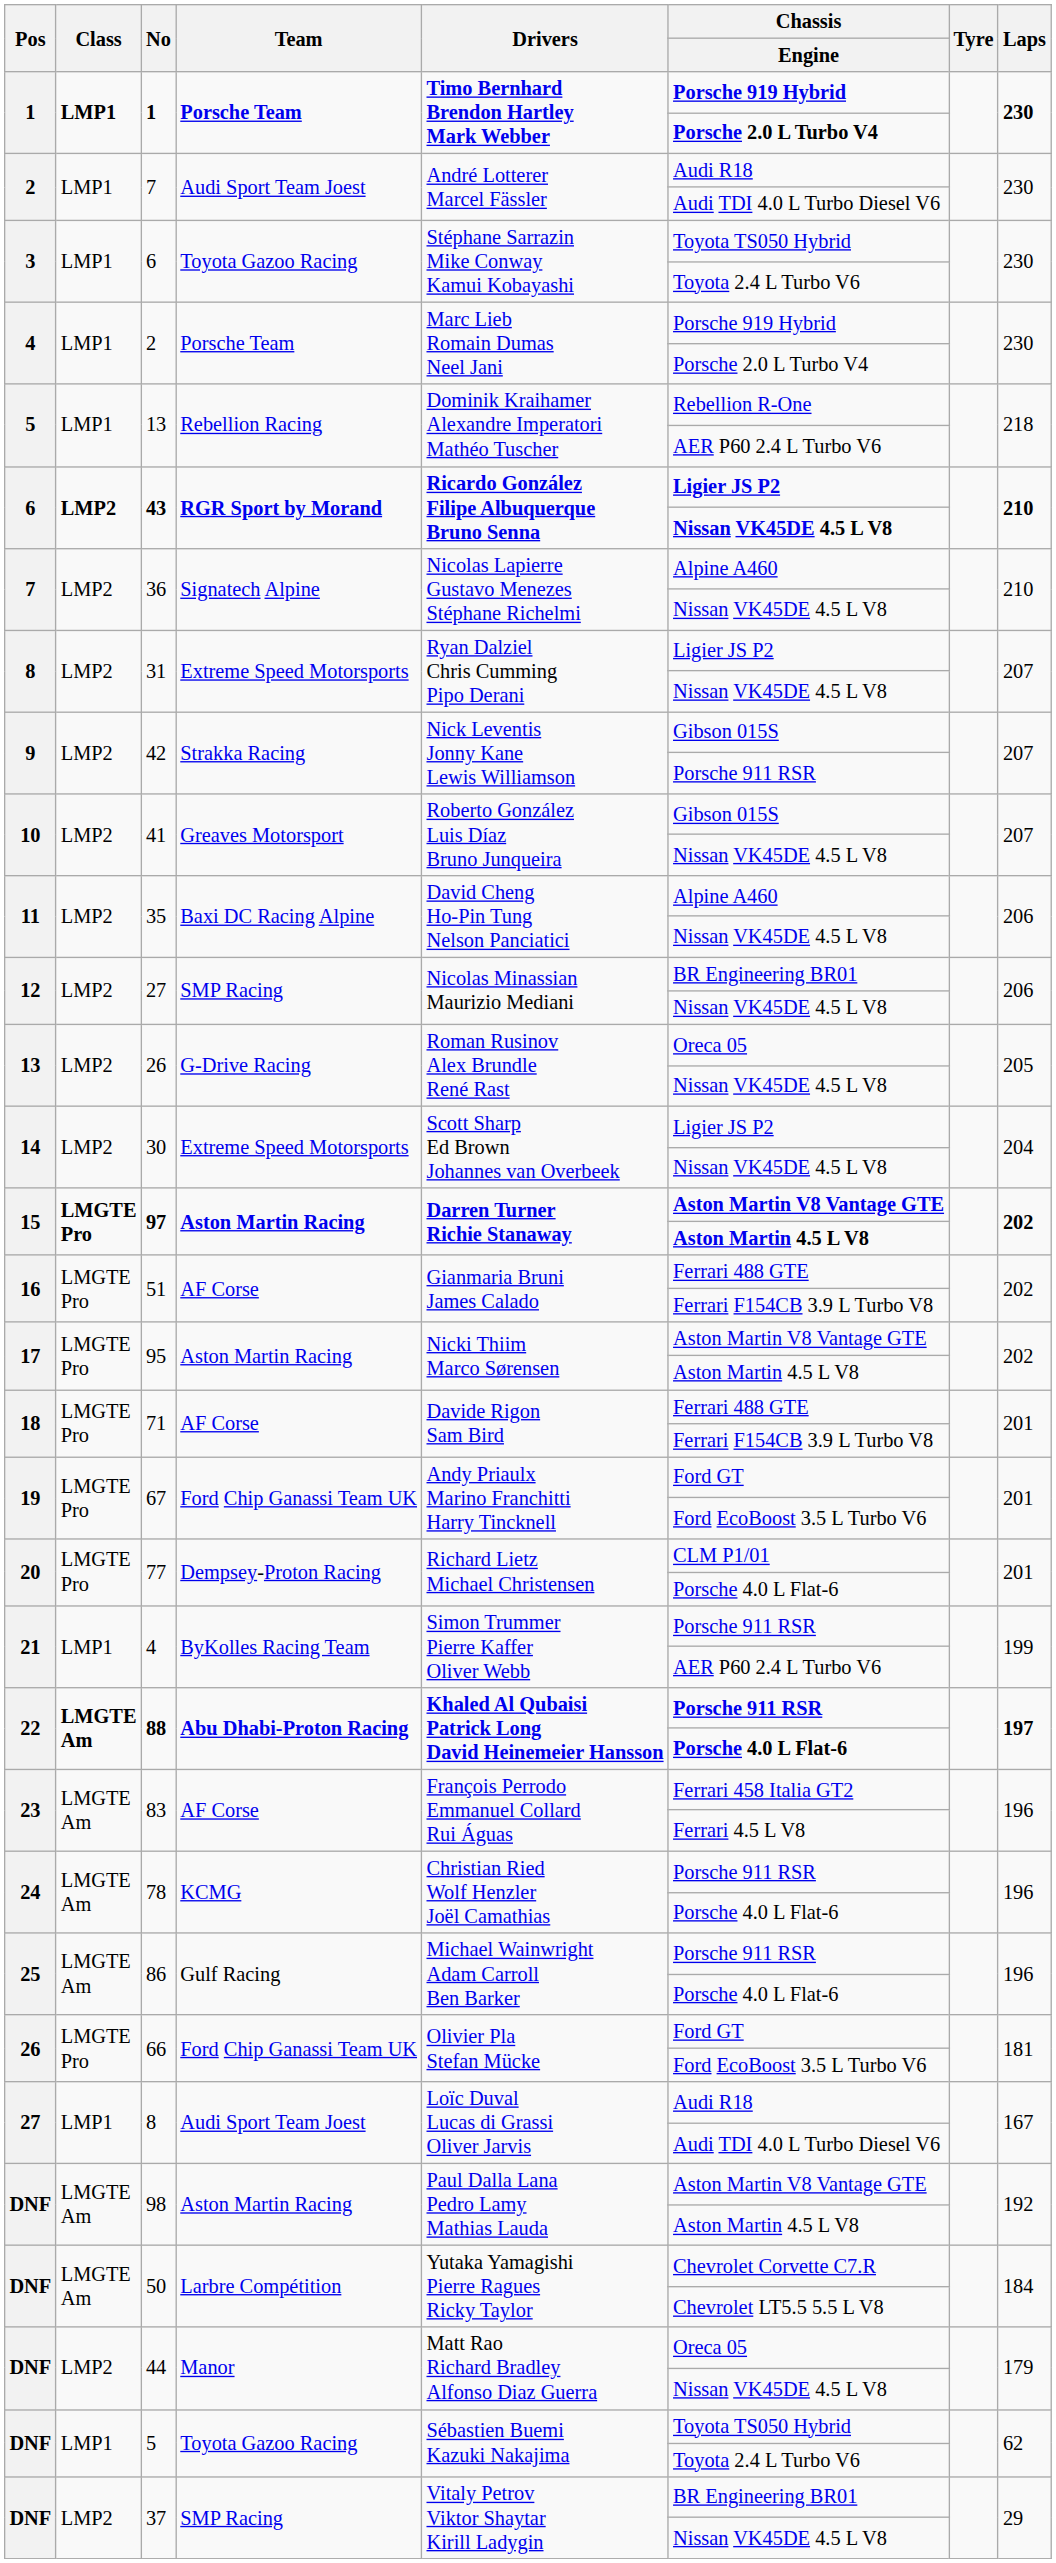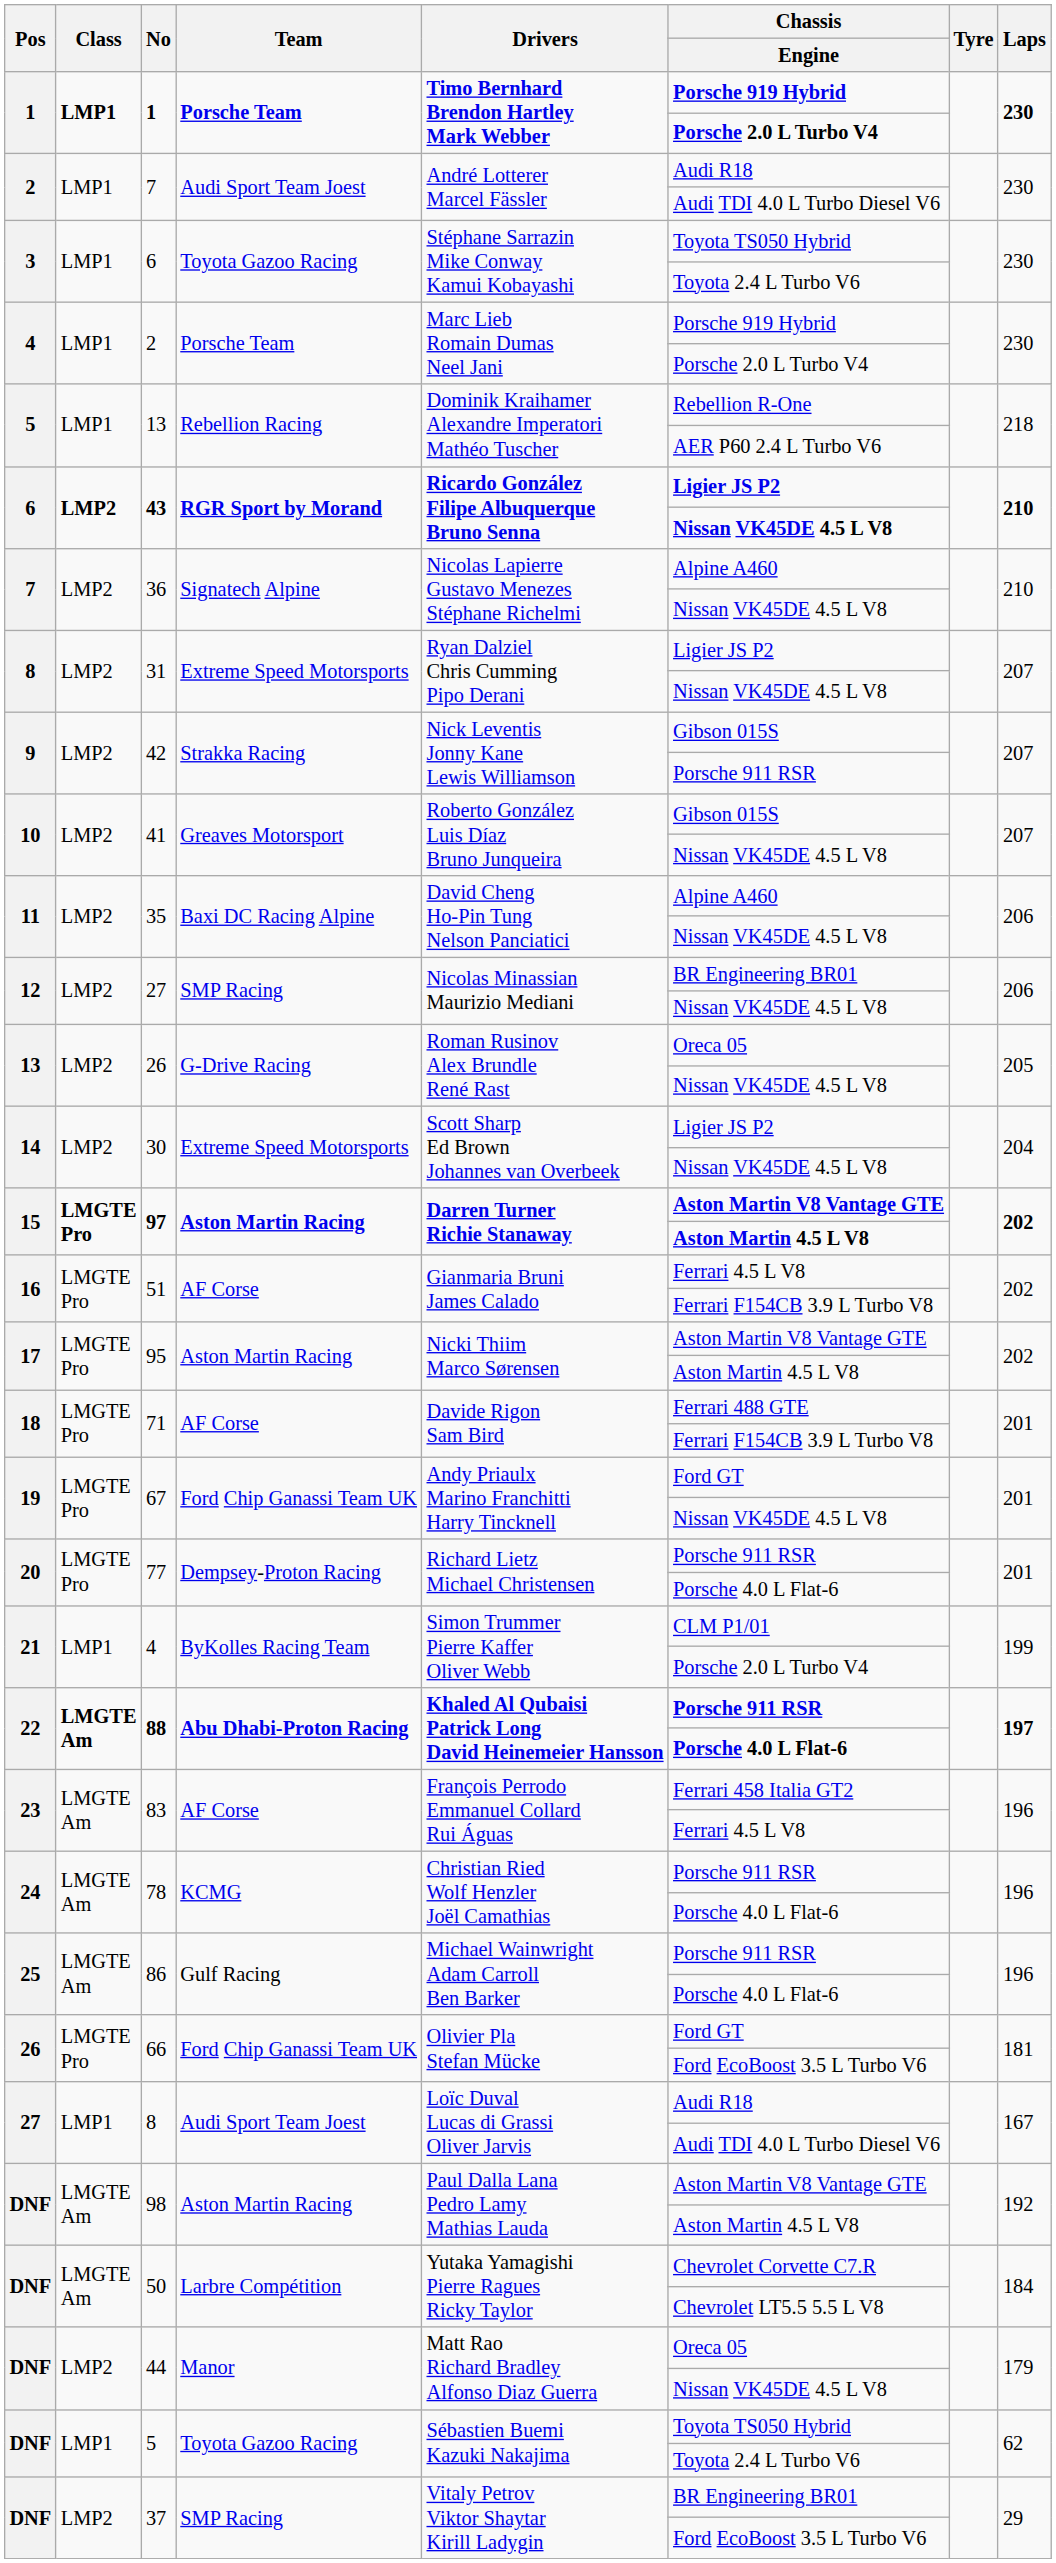row 33 | Chassis / Engine: Ferrari 488 GTE -> Ferrari 4.5 L V8
row 40 | Chassis / Engine: Ford EcoBoost 3.5 L Turbo V6 -> Nissan VK45DE 4.5 L V8
row 41 | Chassis / Engine: CLM P1/01 -> Porsche 911 RSR
row 43 | Chassis / Engine: Porsche 911 RSR -> CLM P1/01
row 44 | Chassis / Engine: AER P60 2.4 L Turbo V6 -> Porsche 2.0 L Turbo V4
row 66 | Chassis / Engine: Nissan VK45DE 4.5 L V8 -> Ford EcoBoost 3.5 L Turbo V6
